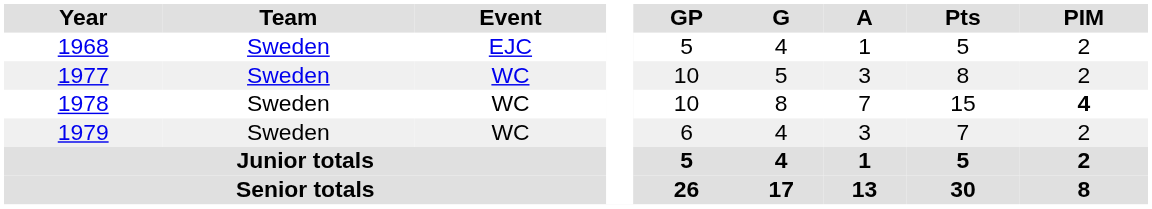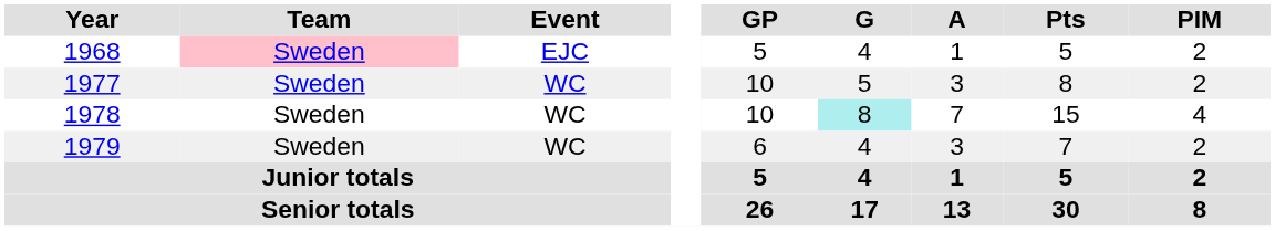1968 | Team: no background -> pink background
1978 | G: no background -> paleturquoise background
1978 | PIM: bold -> normal
